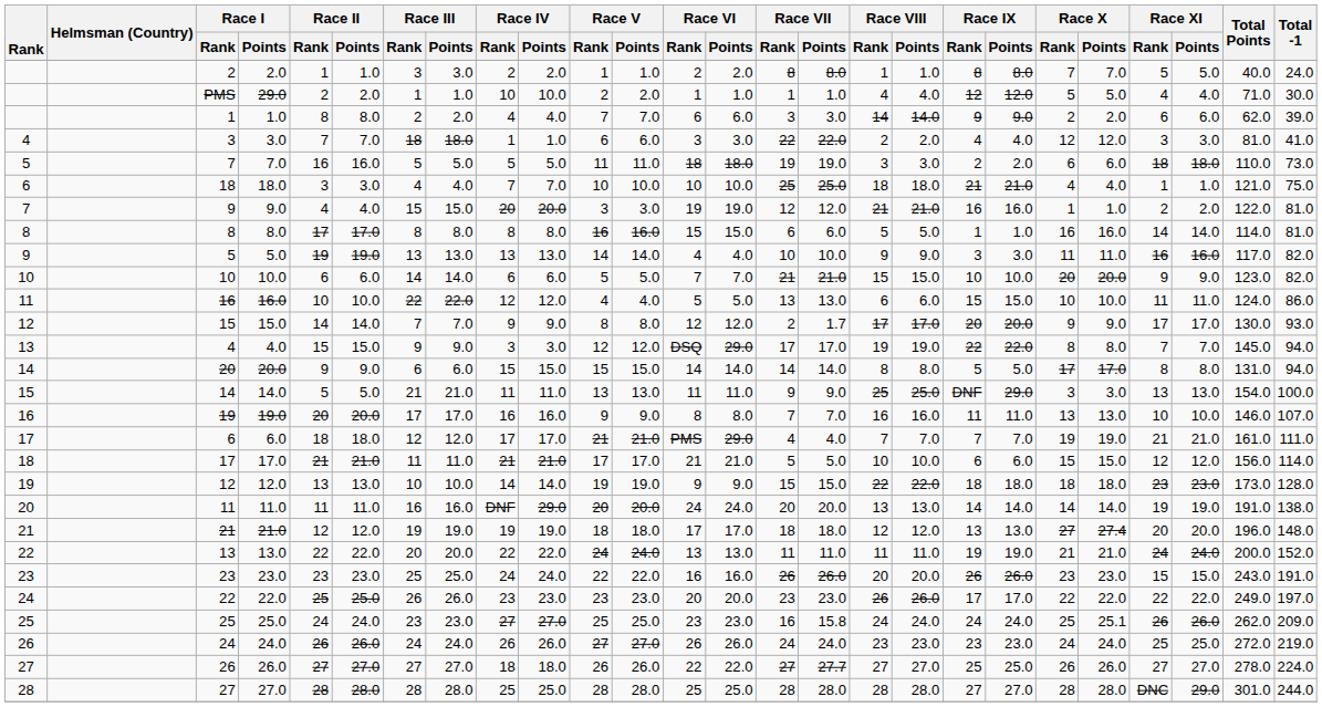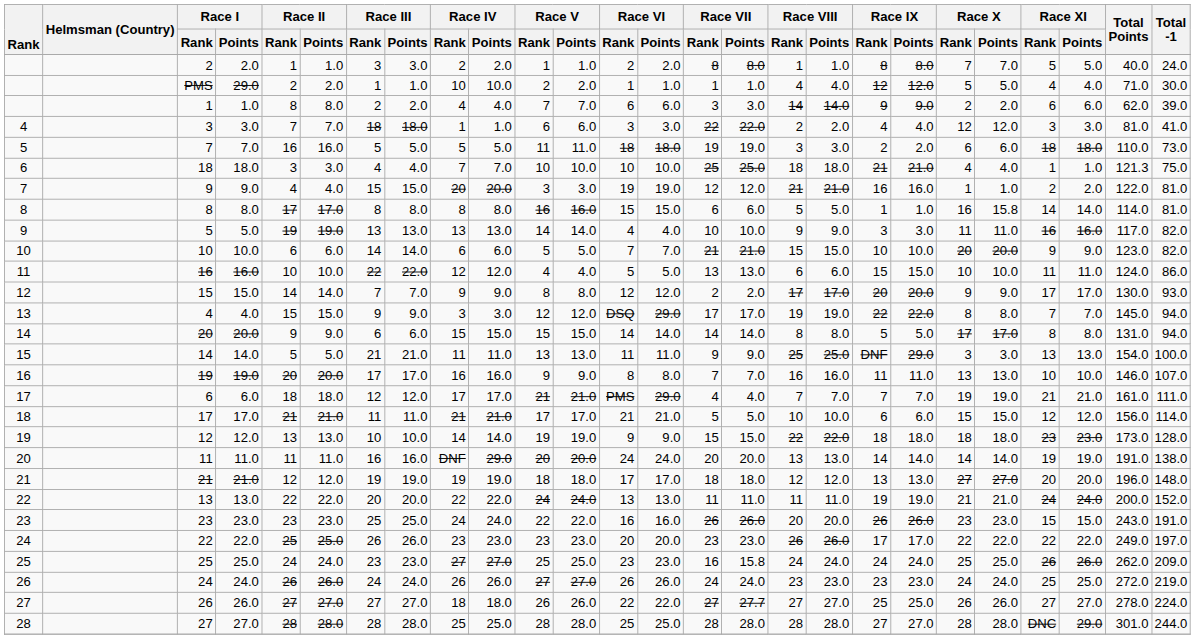row 8 | Total Points: 121.0 -> 121.3
row 10 | Race X / Points: 16.0 -> 15.8
row 14 | Race VII / Points: 1.7 -> 2.0
row 23 | Race X / Points: 27.4 -> 27.0
row 27 | Race X / Points: 25.1 -> 25.0
